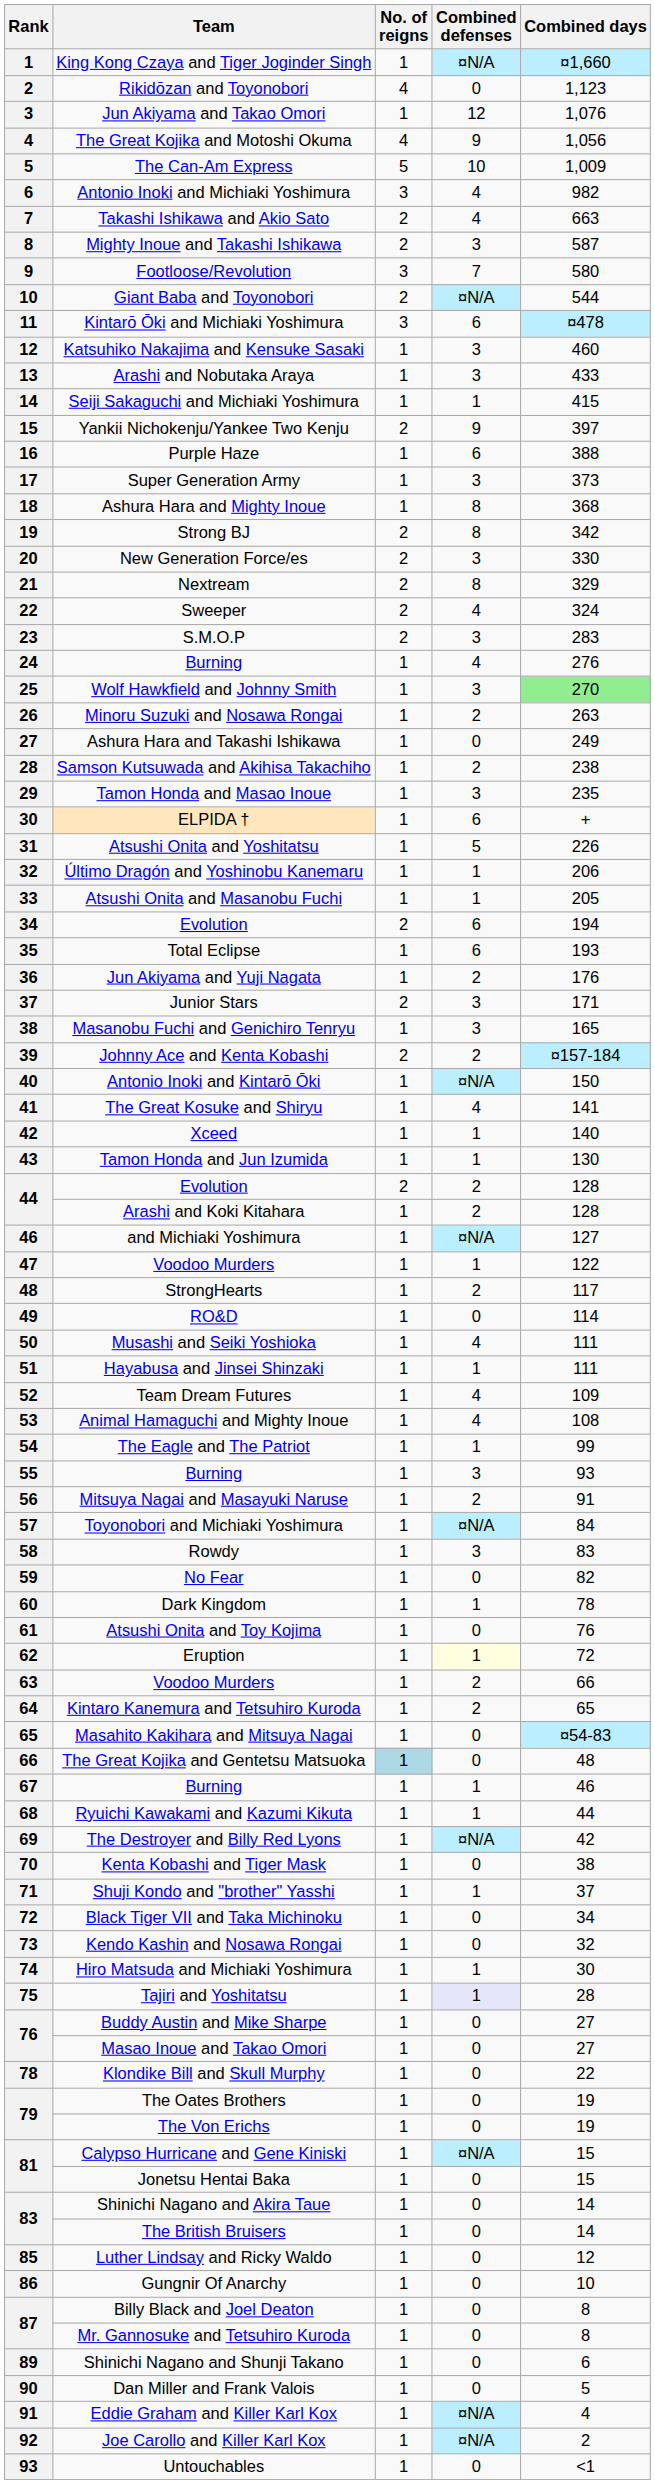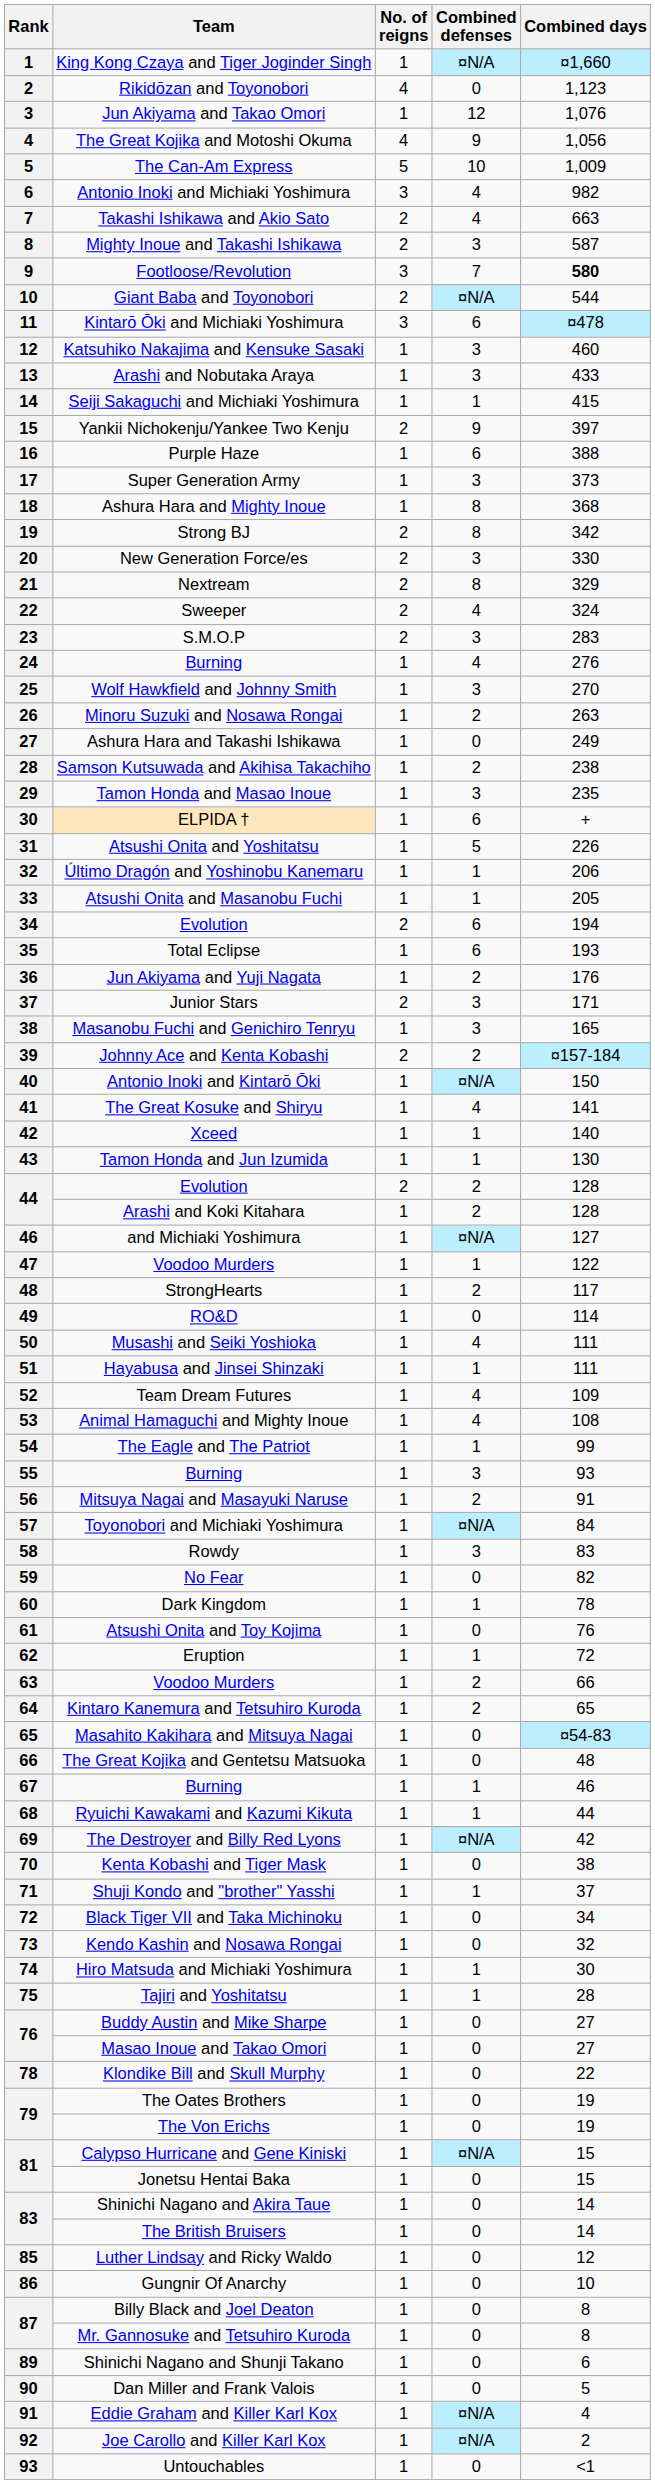Footloose/Revolution | Combined days: normal -> bold
Wolf Hawkfield and Johnny Smith | Combined days: lightgreen background -> no background
Eruption | Combined defenses: lightyellow background -> no background
The Great Kojika and Gentetsu Matsuoka | No. of reigns: lightblue background -> no background
Tajiri and Yoshitatsu | Combined defenses: lavender background -> no background
